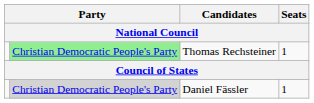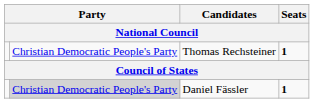Thomas Rechsteiner | column 2: lightgreen background -> no background
Thomas Rechsteiner | Seats: normal -> bold
Daniel Fässler | Seats: normal -> bold
